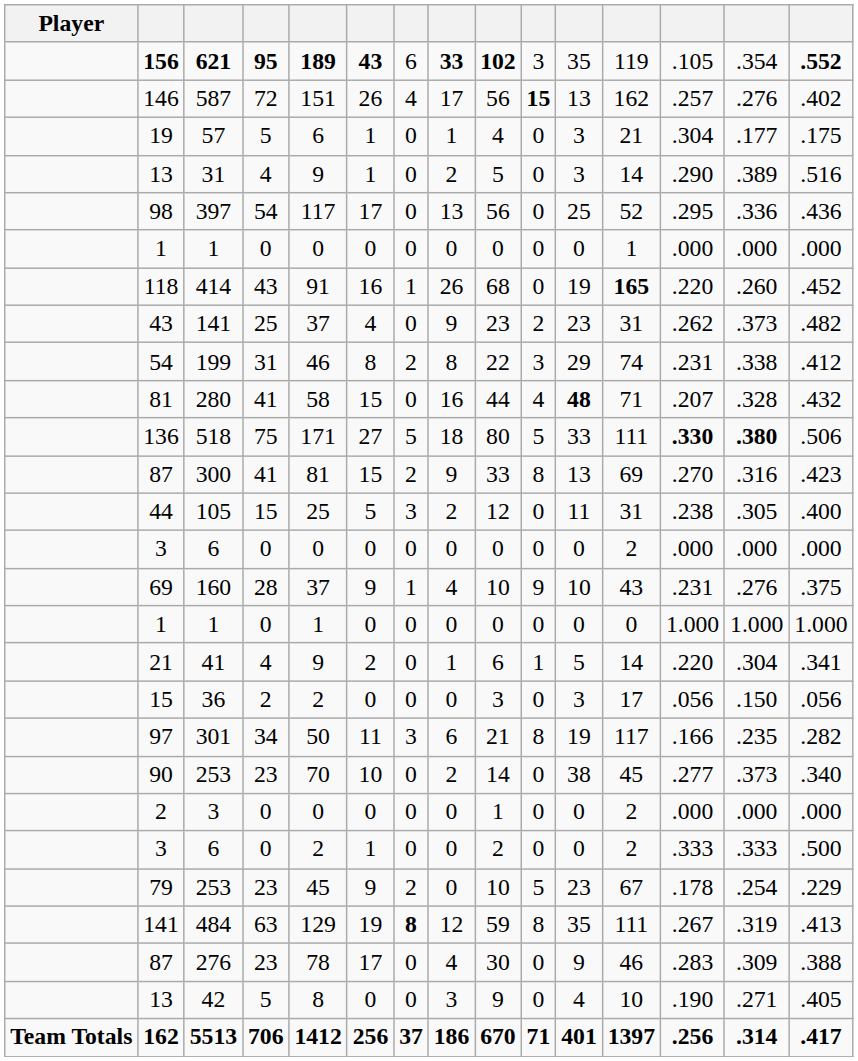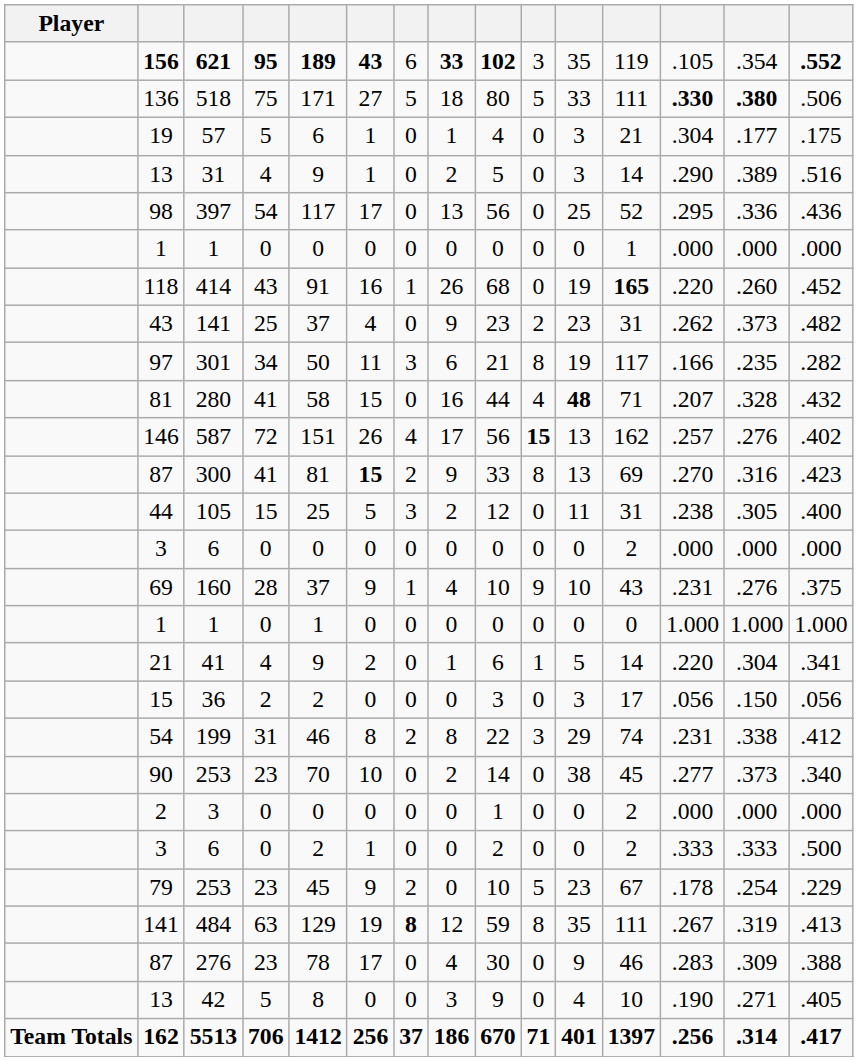rows swapped: 587 <-> 518
rows swapped: 301 <-> 199
300 | column 6: normal -> bold
